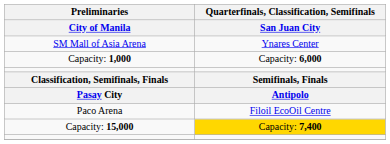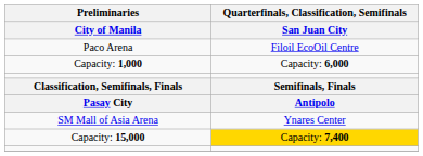row 3 | Preliminaries / City of Manila: SM Mall of Asia Arena -> Paco Arena
row 3 | Quarterfinals, Classification, Semifinals / San Juan City: Ynares Center -> Filoil EcoOil Centre
row 8 | Preliminaries / City of Manila: Paco Arena -> SM Mall of Asia Arena
row 8 | Quarterfinals, Classification, Semifinals / San Juan City: Filoil EcoOil Centre -> Ynares Center
